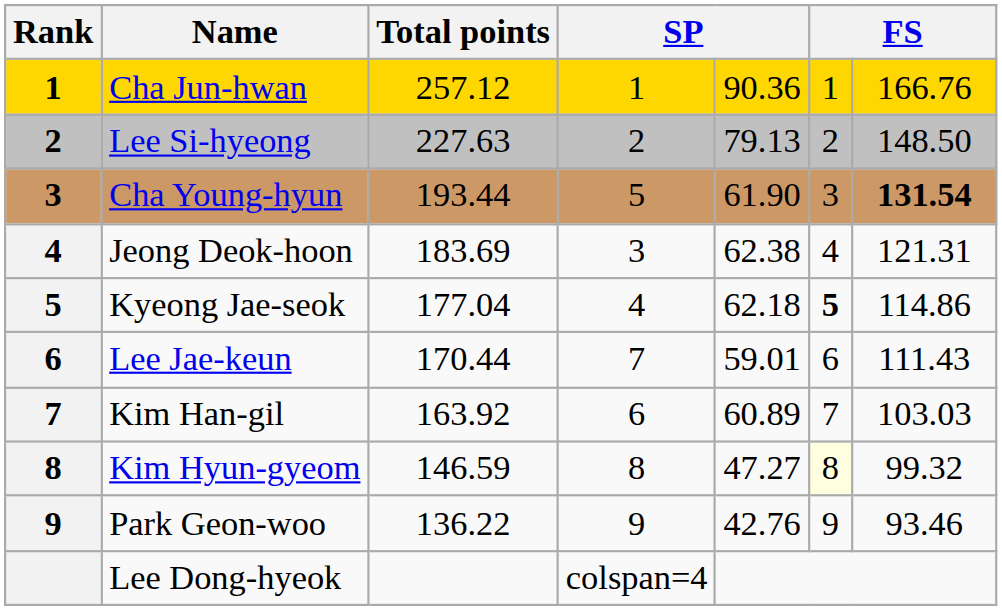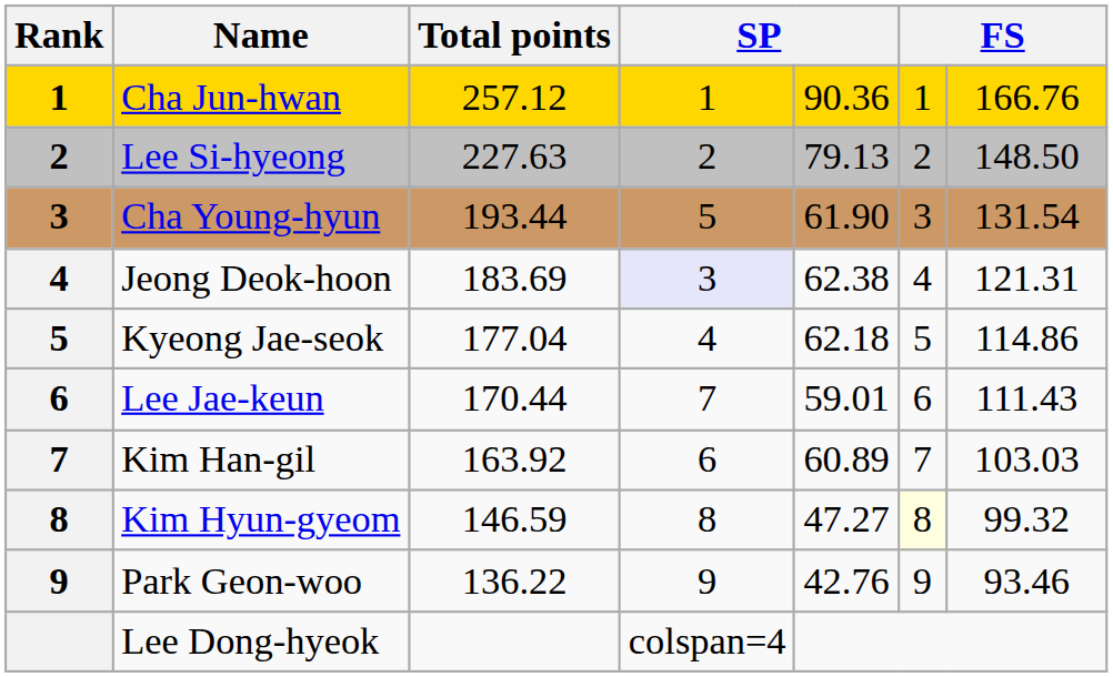Cha Young-hyun | column 7: bold -> normal
Jeong Deok-hoon | column 4: no background -> lavender background
Kyeong Jae-seok | column 6: bold -> normal
